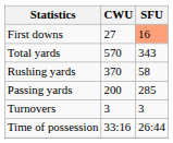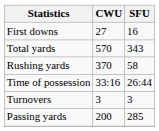First downs | SFU: lightsalmon background -> no background
rows swapped: Passing yards <-> Time of possession
